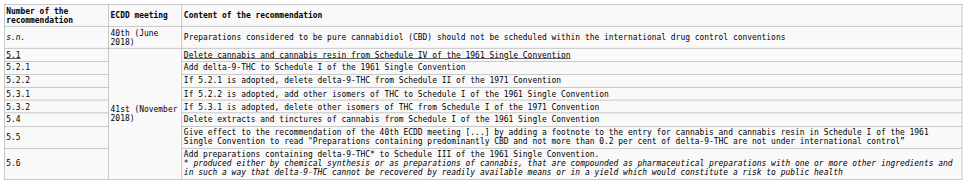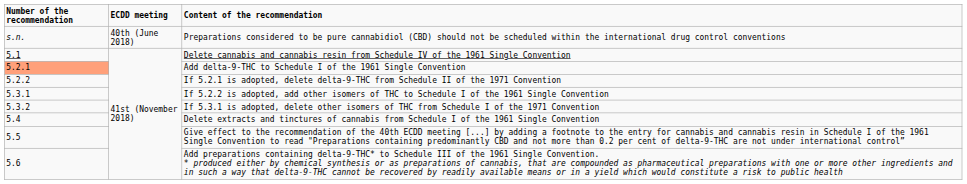Add delta-9-THC to Schedule I of the 1961 Single Convention | Number of the recommendation: no background -> lightsalmon background
